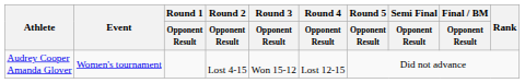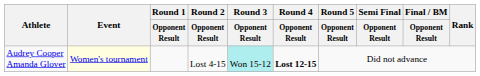Audrey Cooper Amanda Glover | Event: no background -> lightyellow background
Audrey Cooper Amanda Glover | Round 3 / Opponent Result: no background -> paleturquoise background
Audrey Cooper Amanda Glover | Round 4 / Opponent Result: normal -> bold
